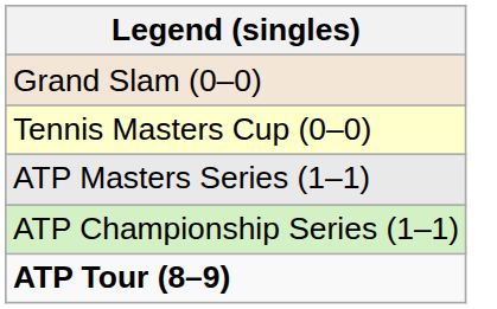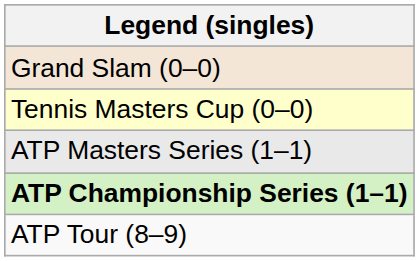row 5 | column 1: normal -> bold
row 6 | column 1: bold -> normal
